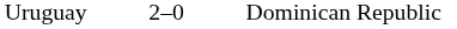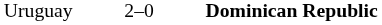Uruguay | column 3: normal -> bold
